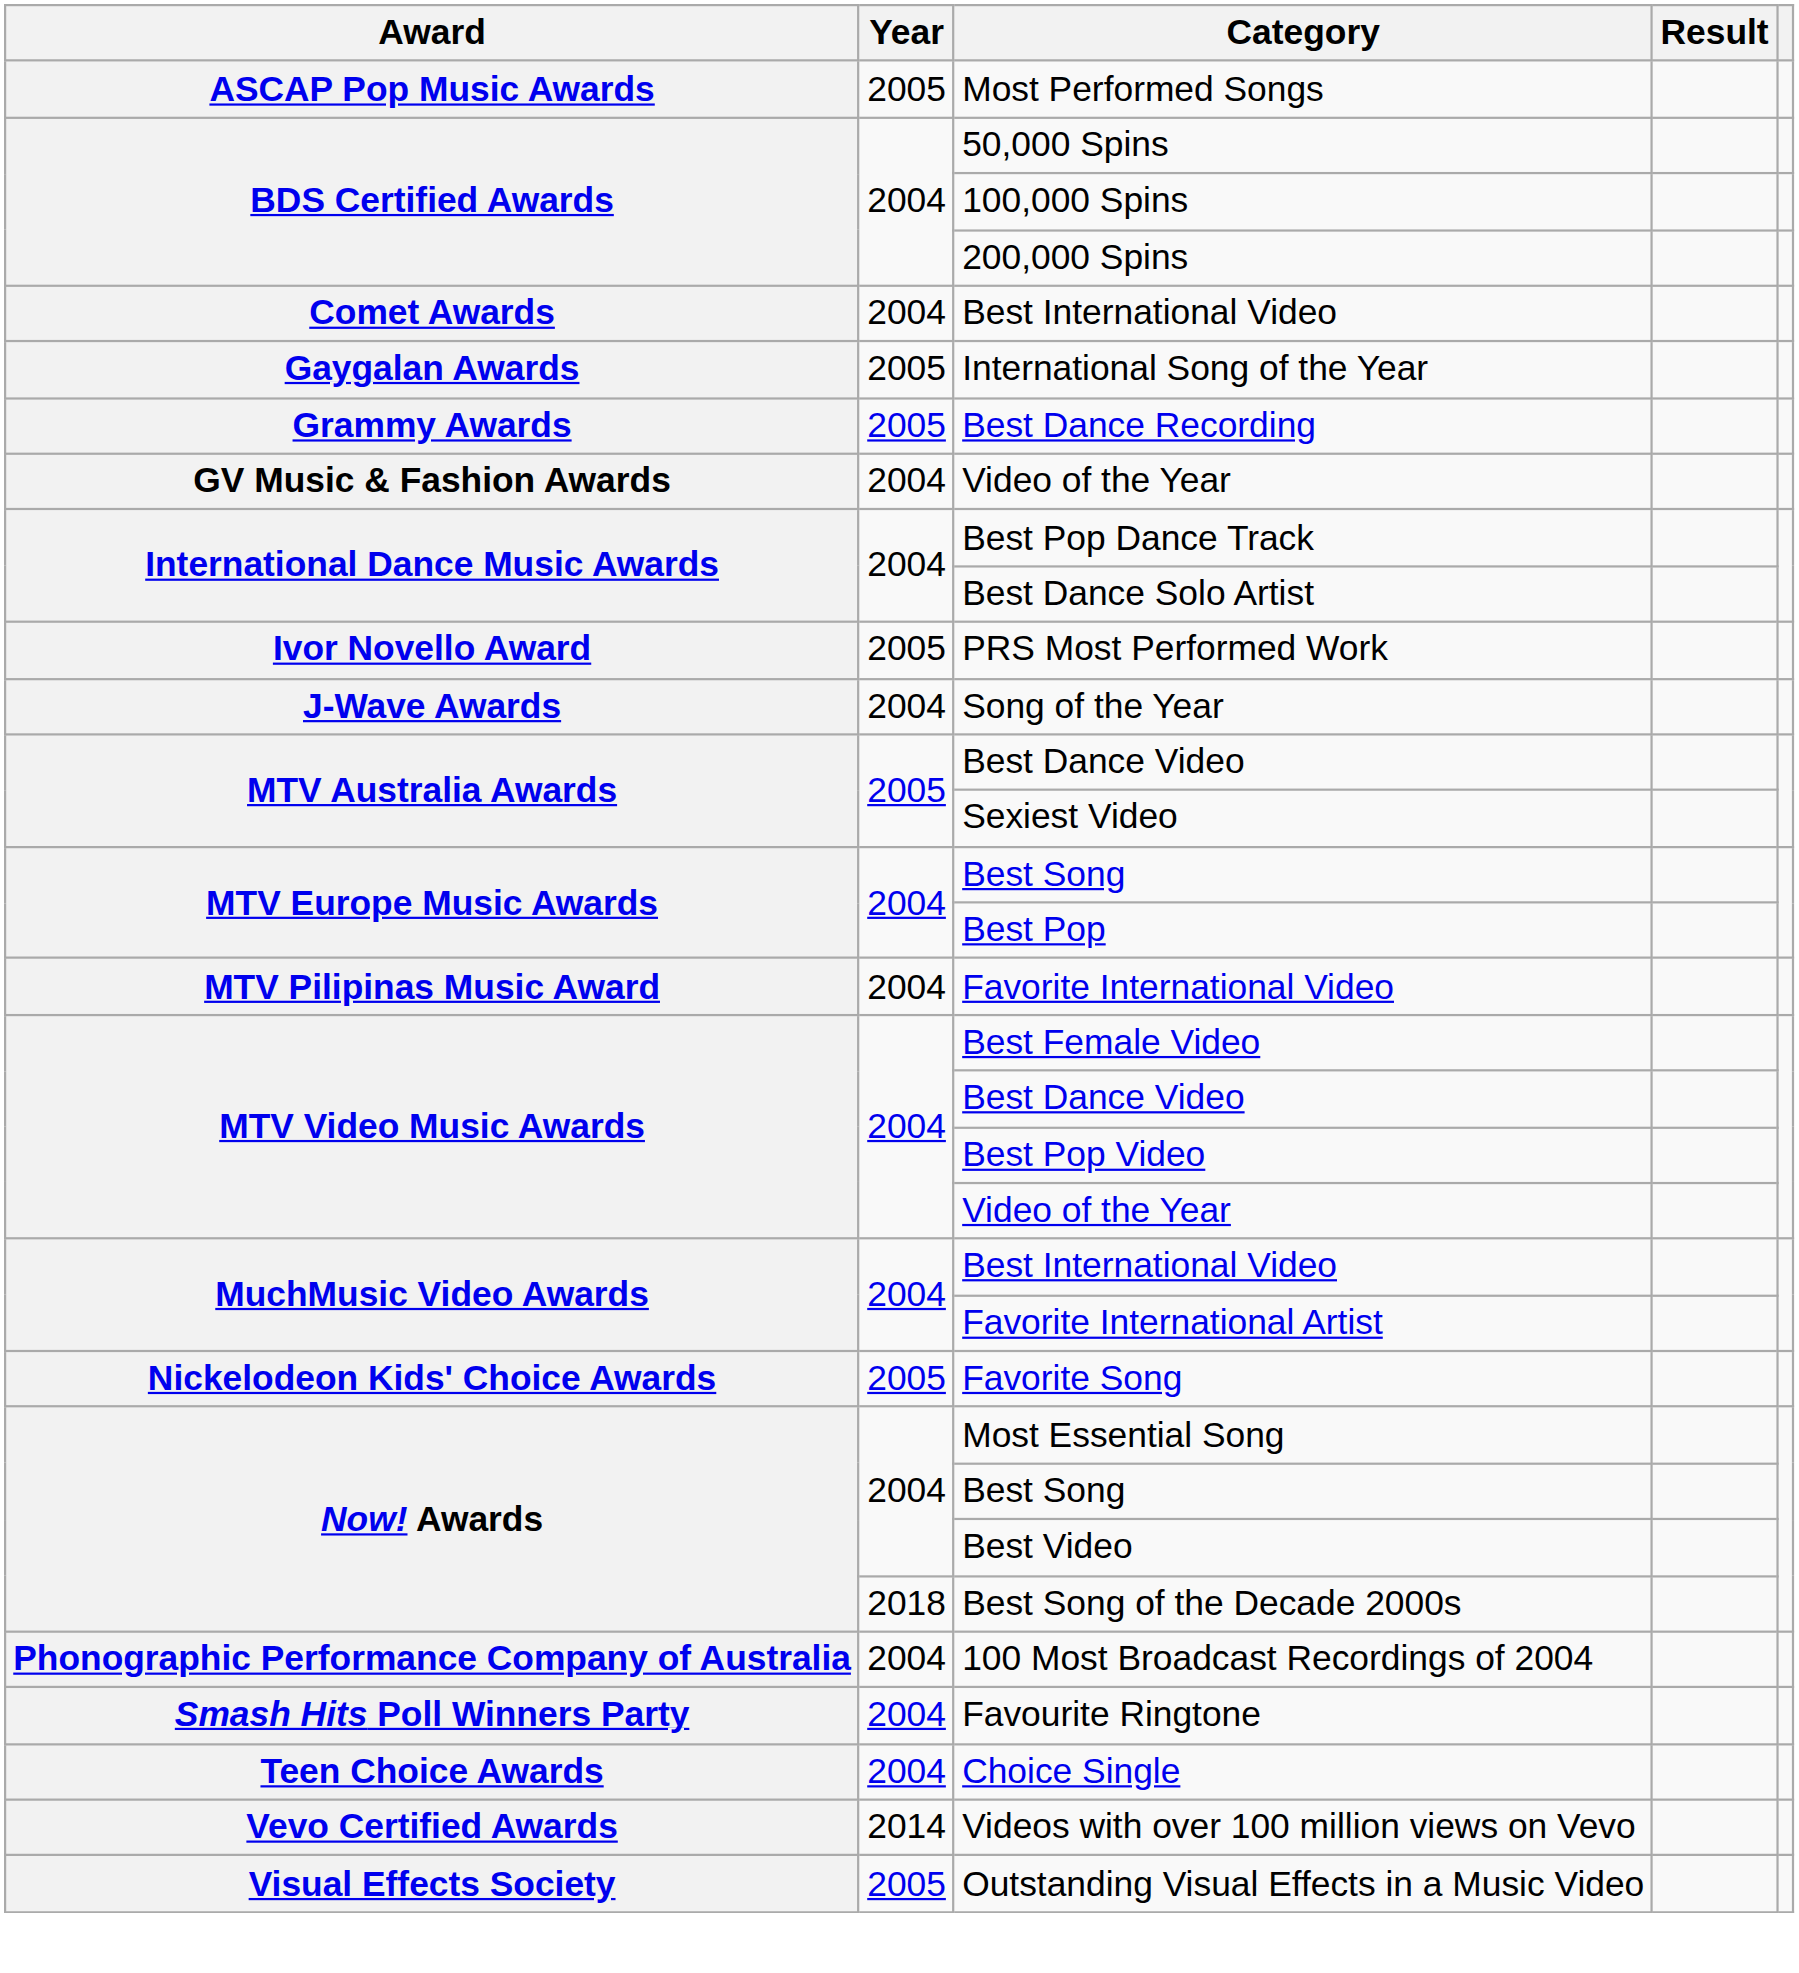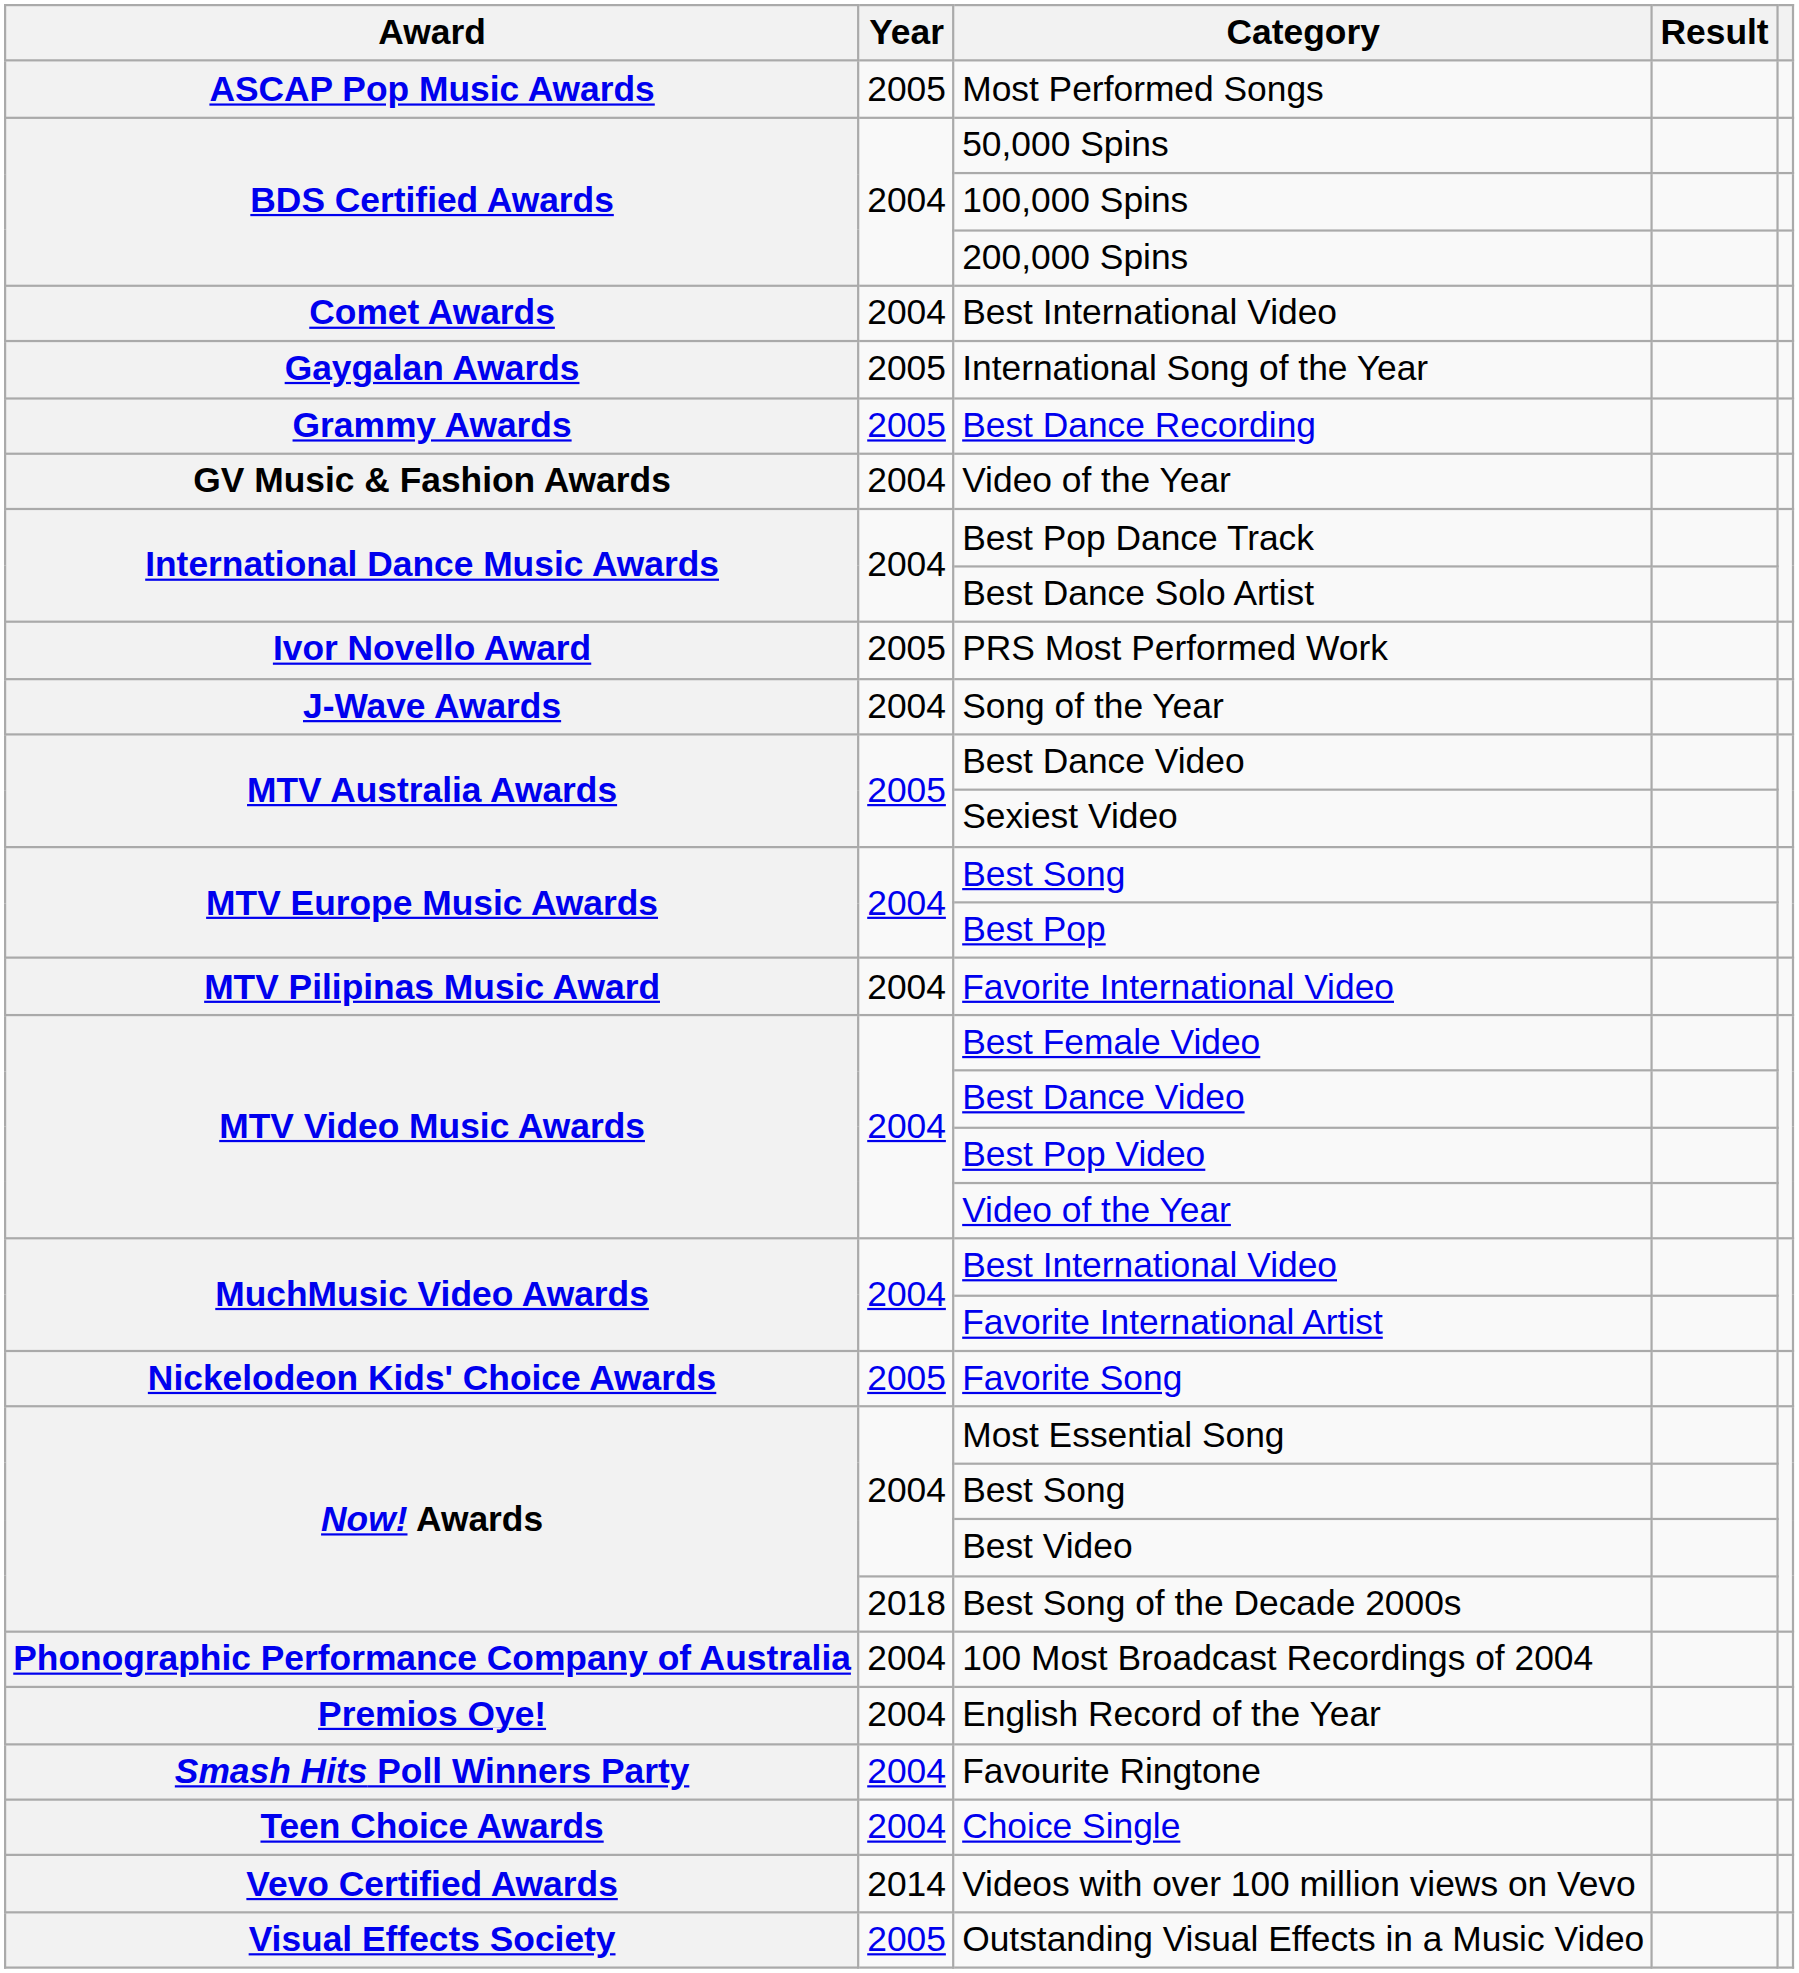+ row: Premios Oye! | 2004 | English Record of the Year
